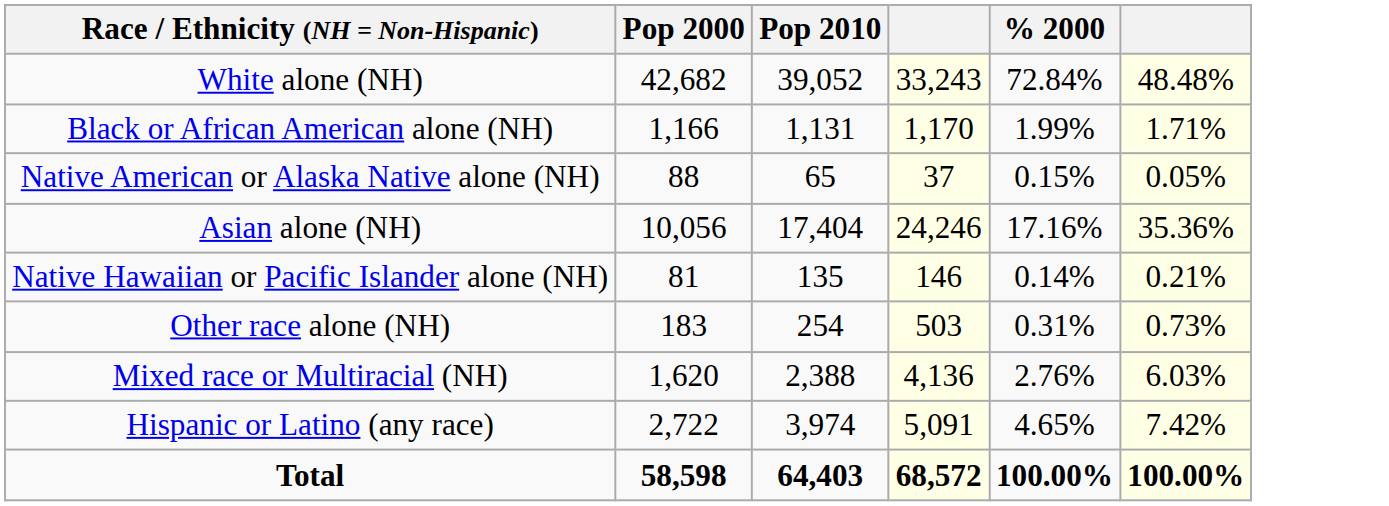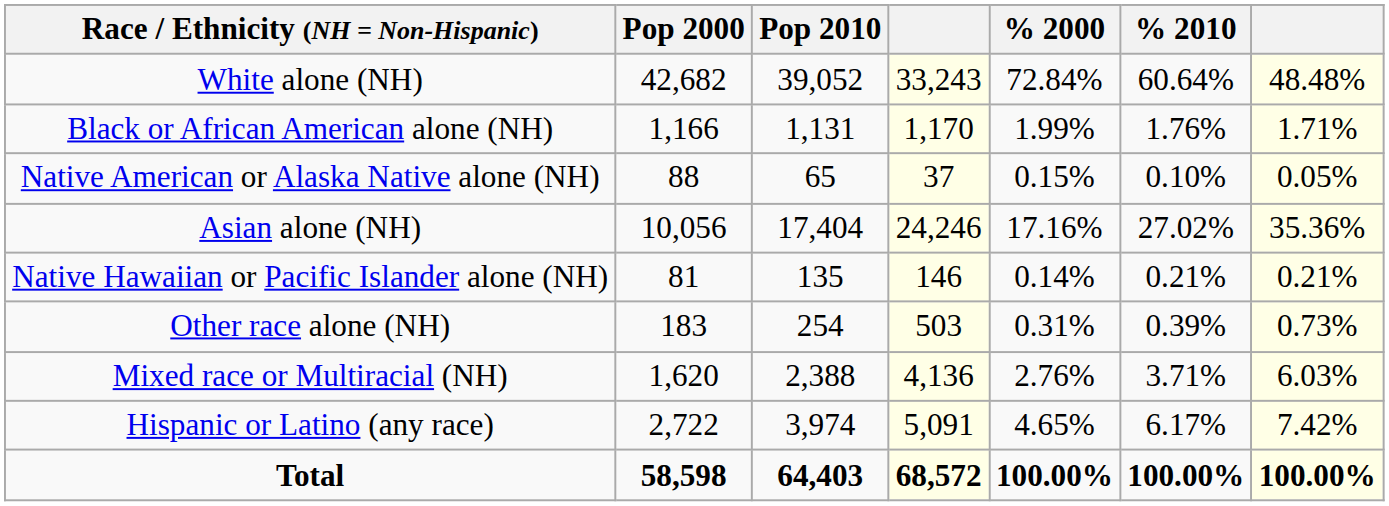+ column: % 2010 | 60.64% | 1.76% | 0.10% | 27.02% | 0.21% | 0.39% | 3.71% | 6.17% | 100.00%
